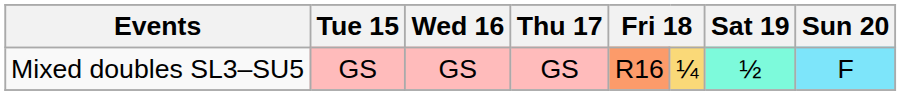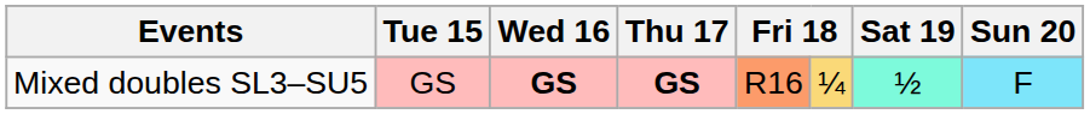Mixed doubles SL3–SU5 | Wed 16: normal -> bold
Mixed doubles SL3–SU5 | Thu 17: normal -> bold
